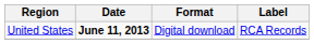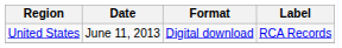United States | Date: bold -> normal
